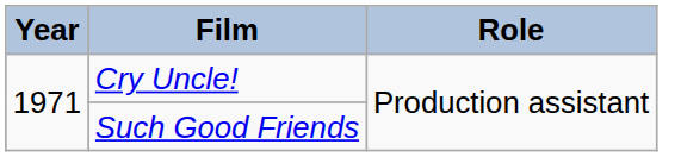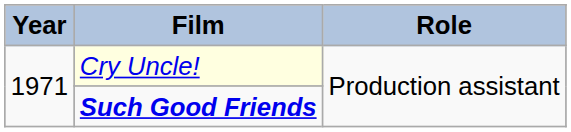Cry Uncle! | Film: no background -> lightyellow background
Such Good Friends | Film: normal -> bold
